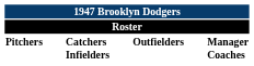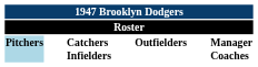Pitchers | column 1: no background -> lightblue background
